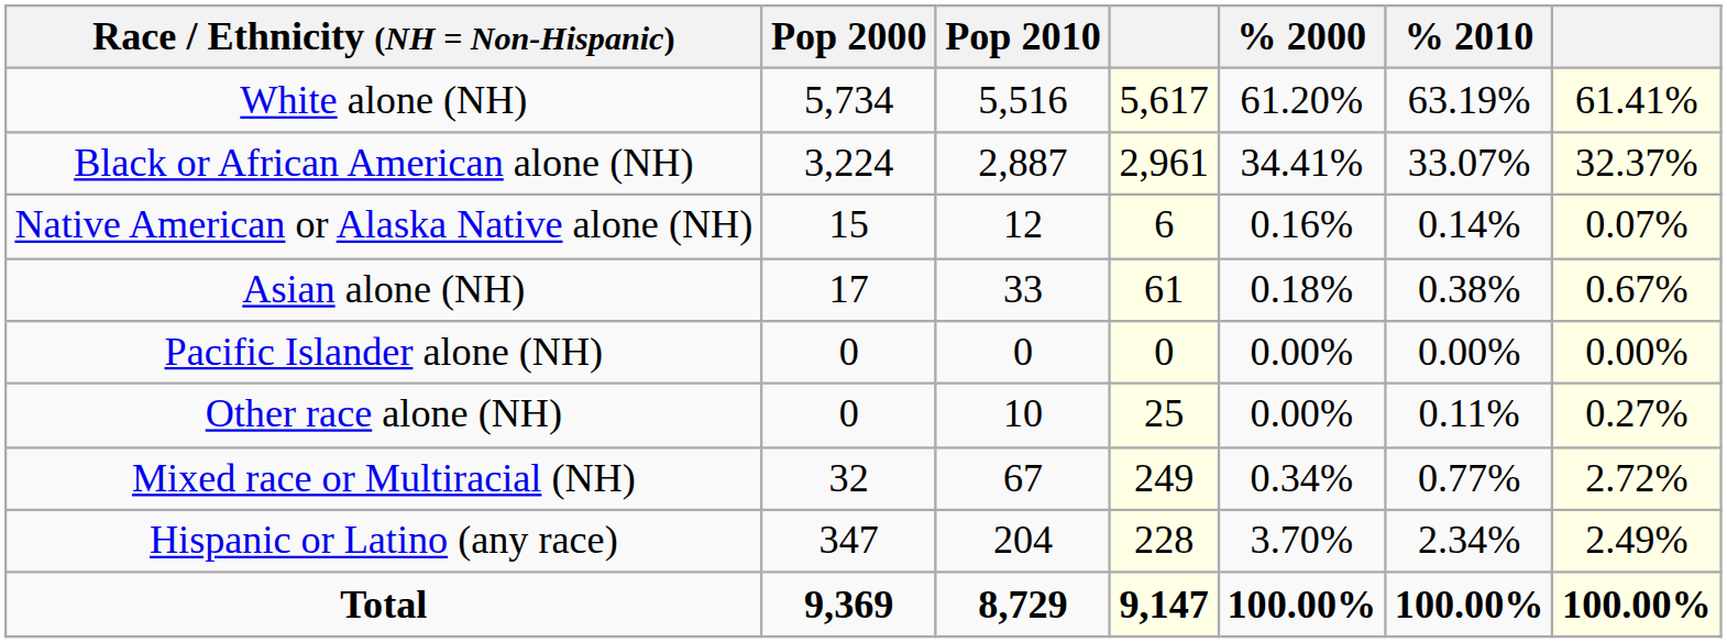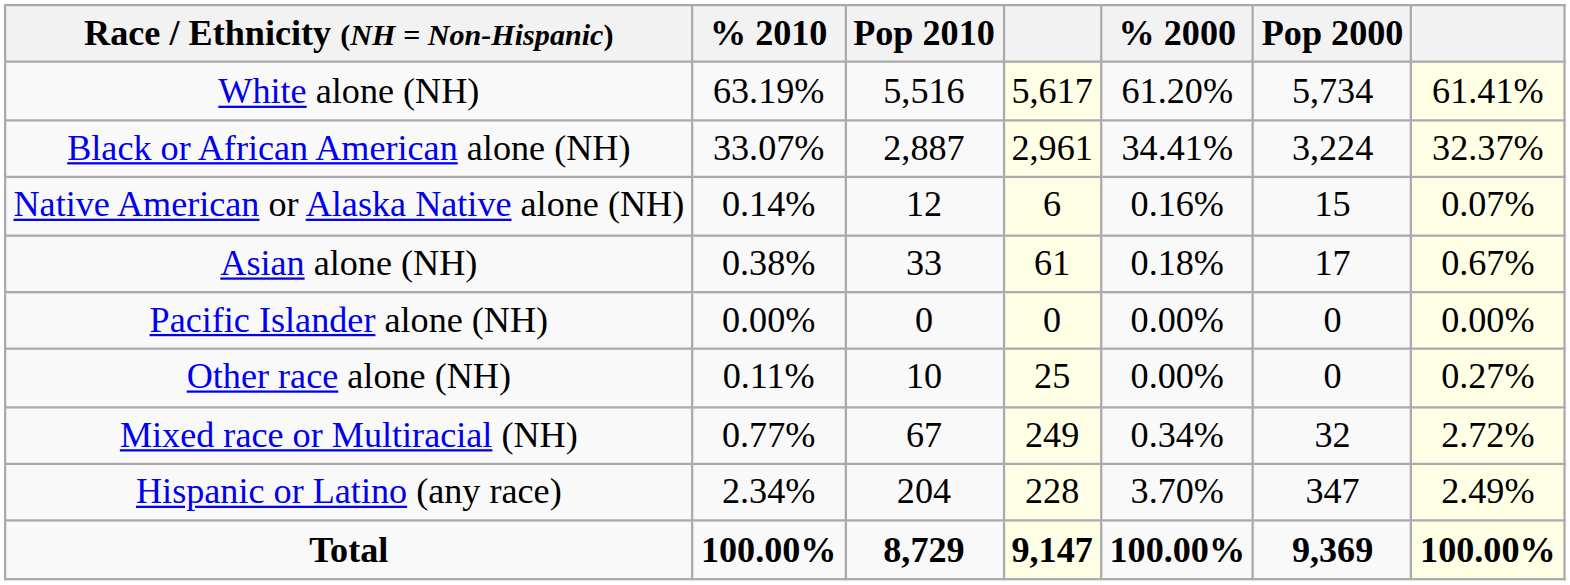columns swapped: Pop 2000 <-> % 2010
